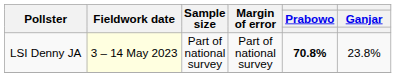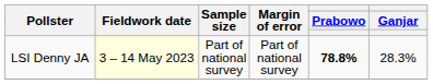LSI Denny JA | Prabowo: 70.8% -> 78.8%
LSI Denny JA | Ganjar: 23.8% -> 28.3%
